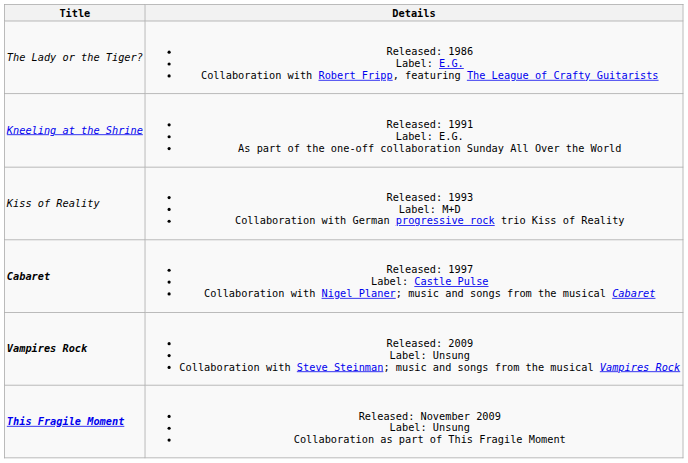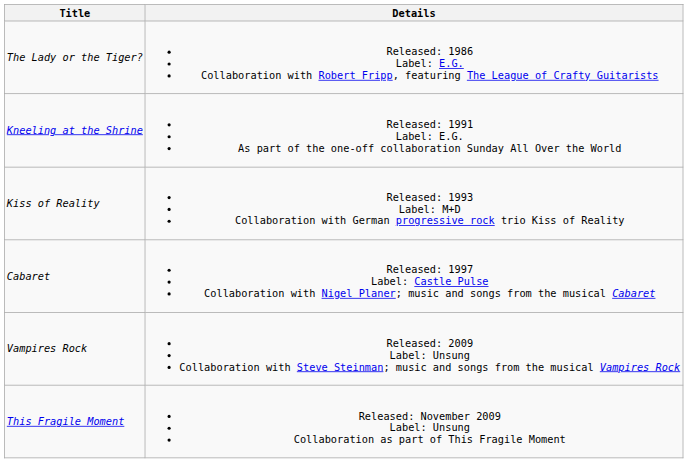Cabaret | Title: bold -> normal
Vampires Rock | Title: bold -> normal
This Fragile Moment | Title: bold -> normal
